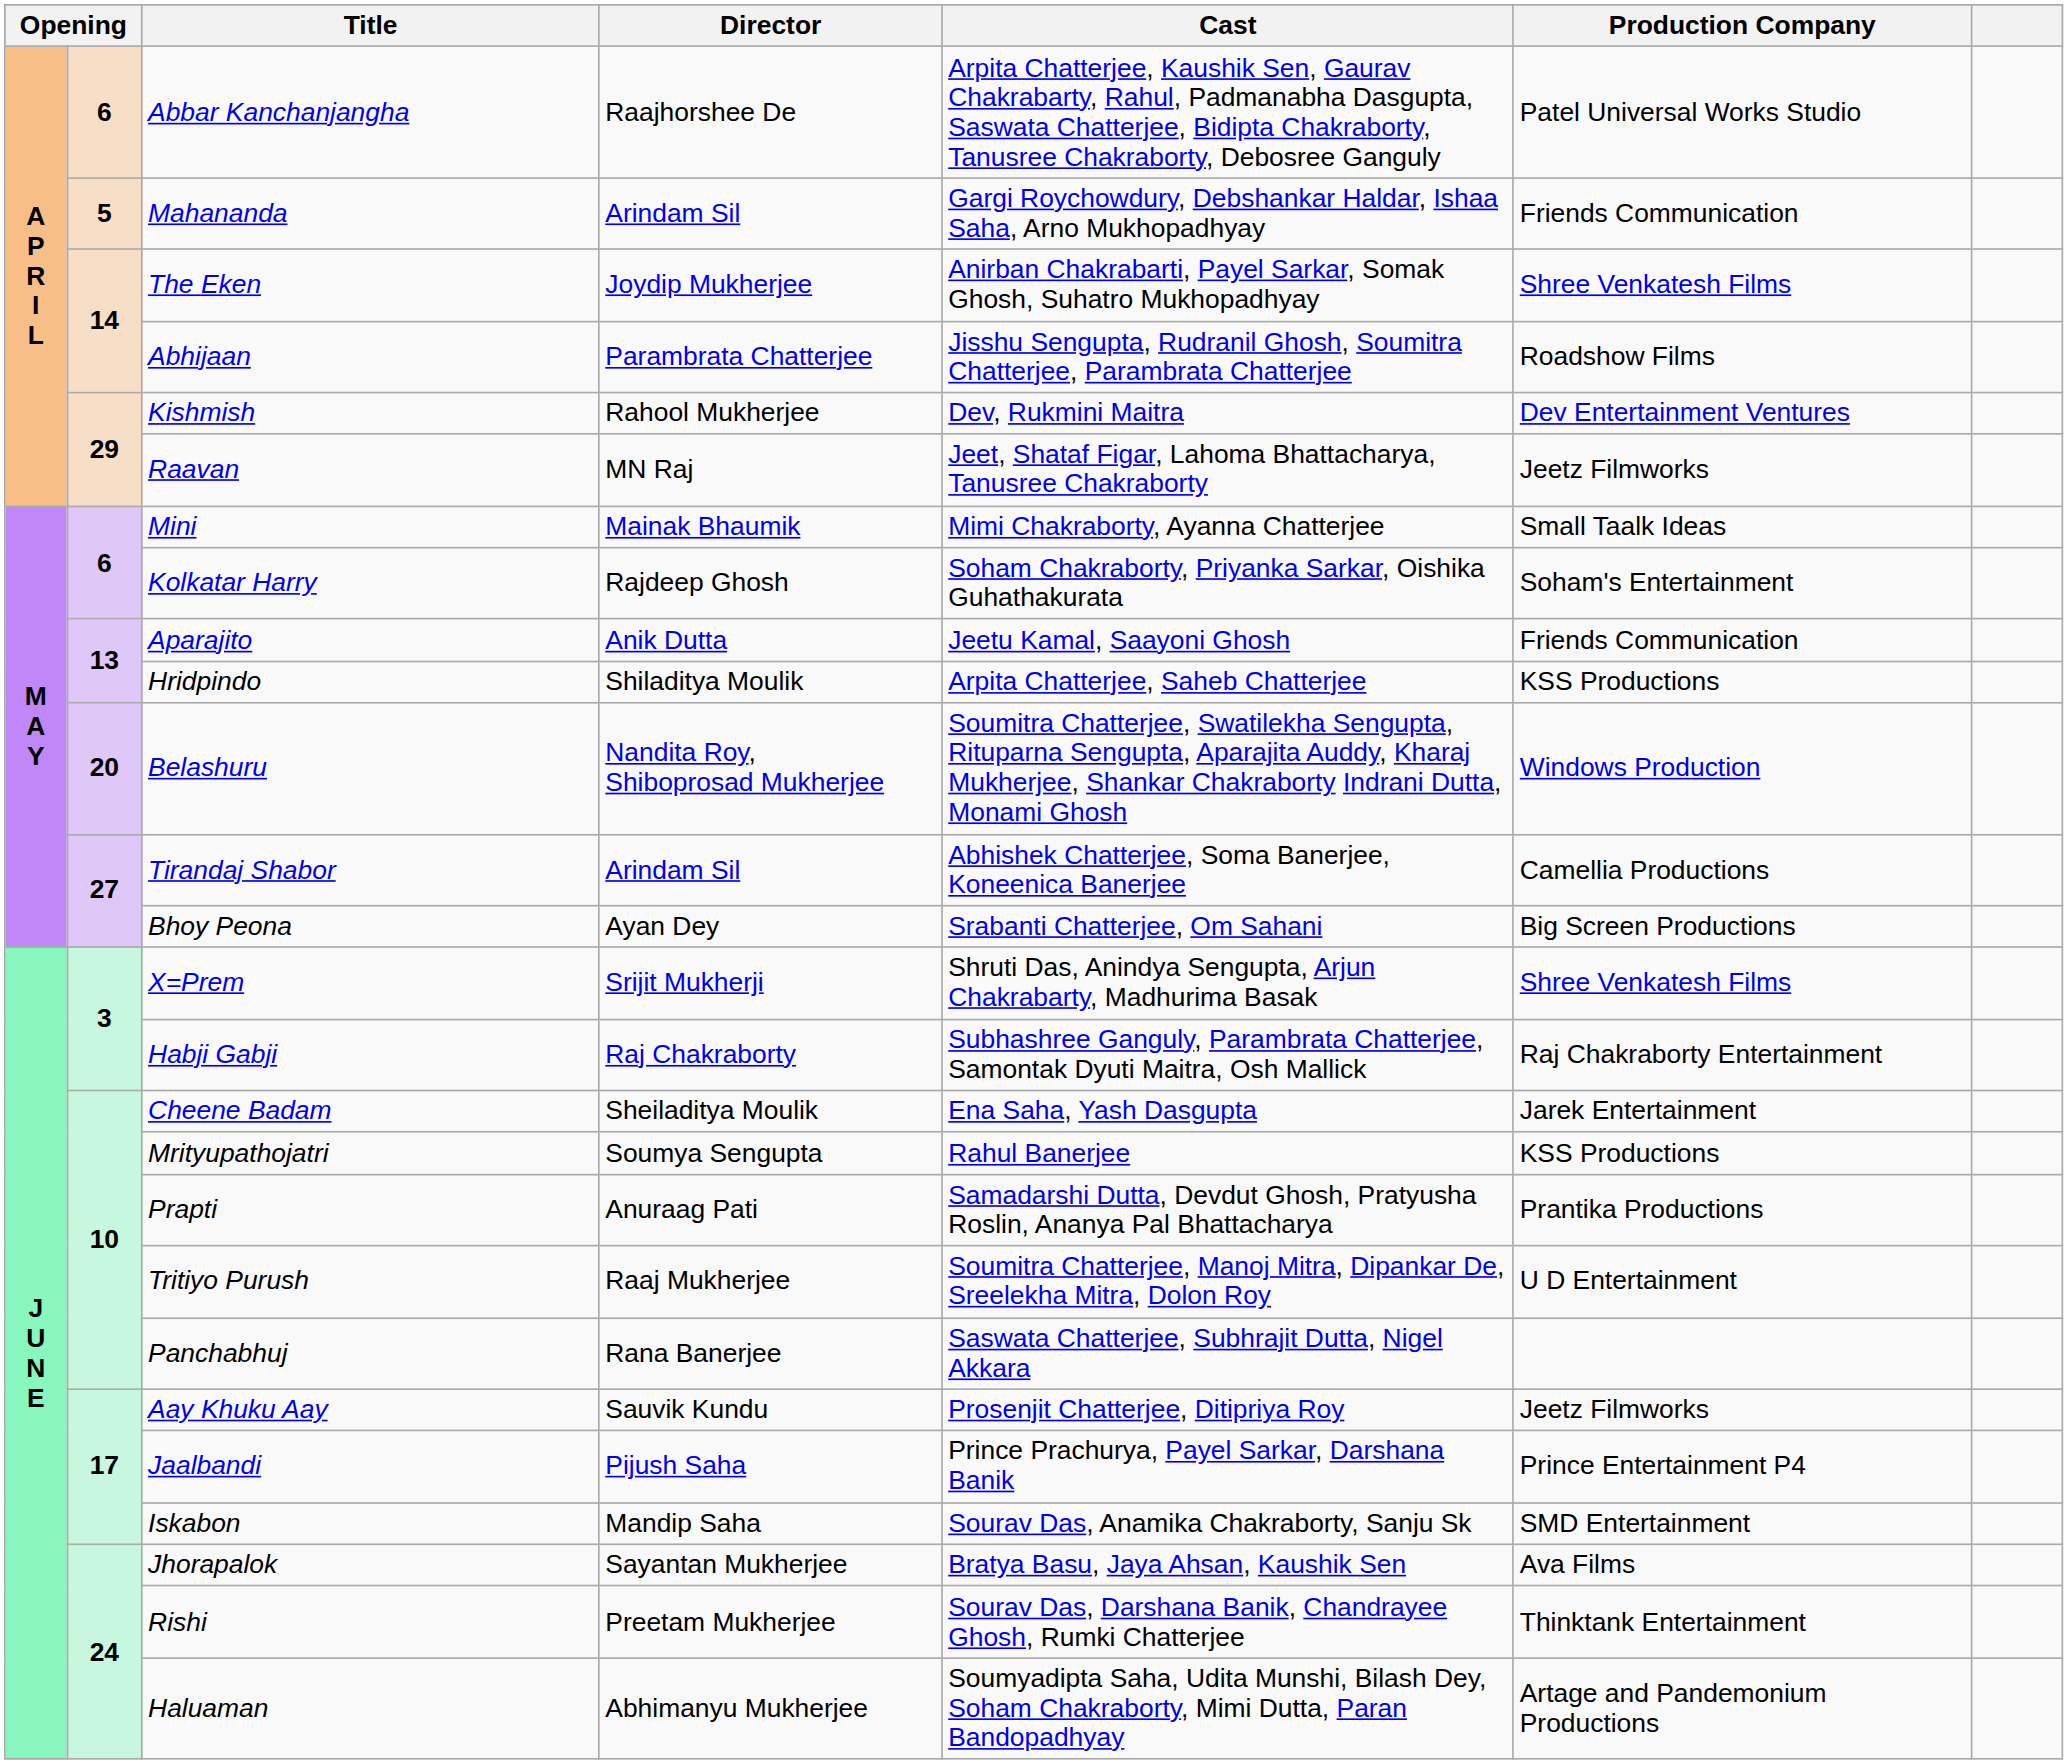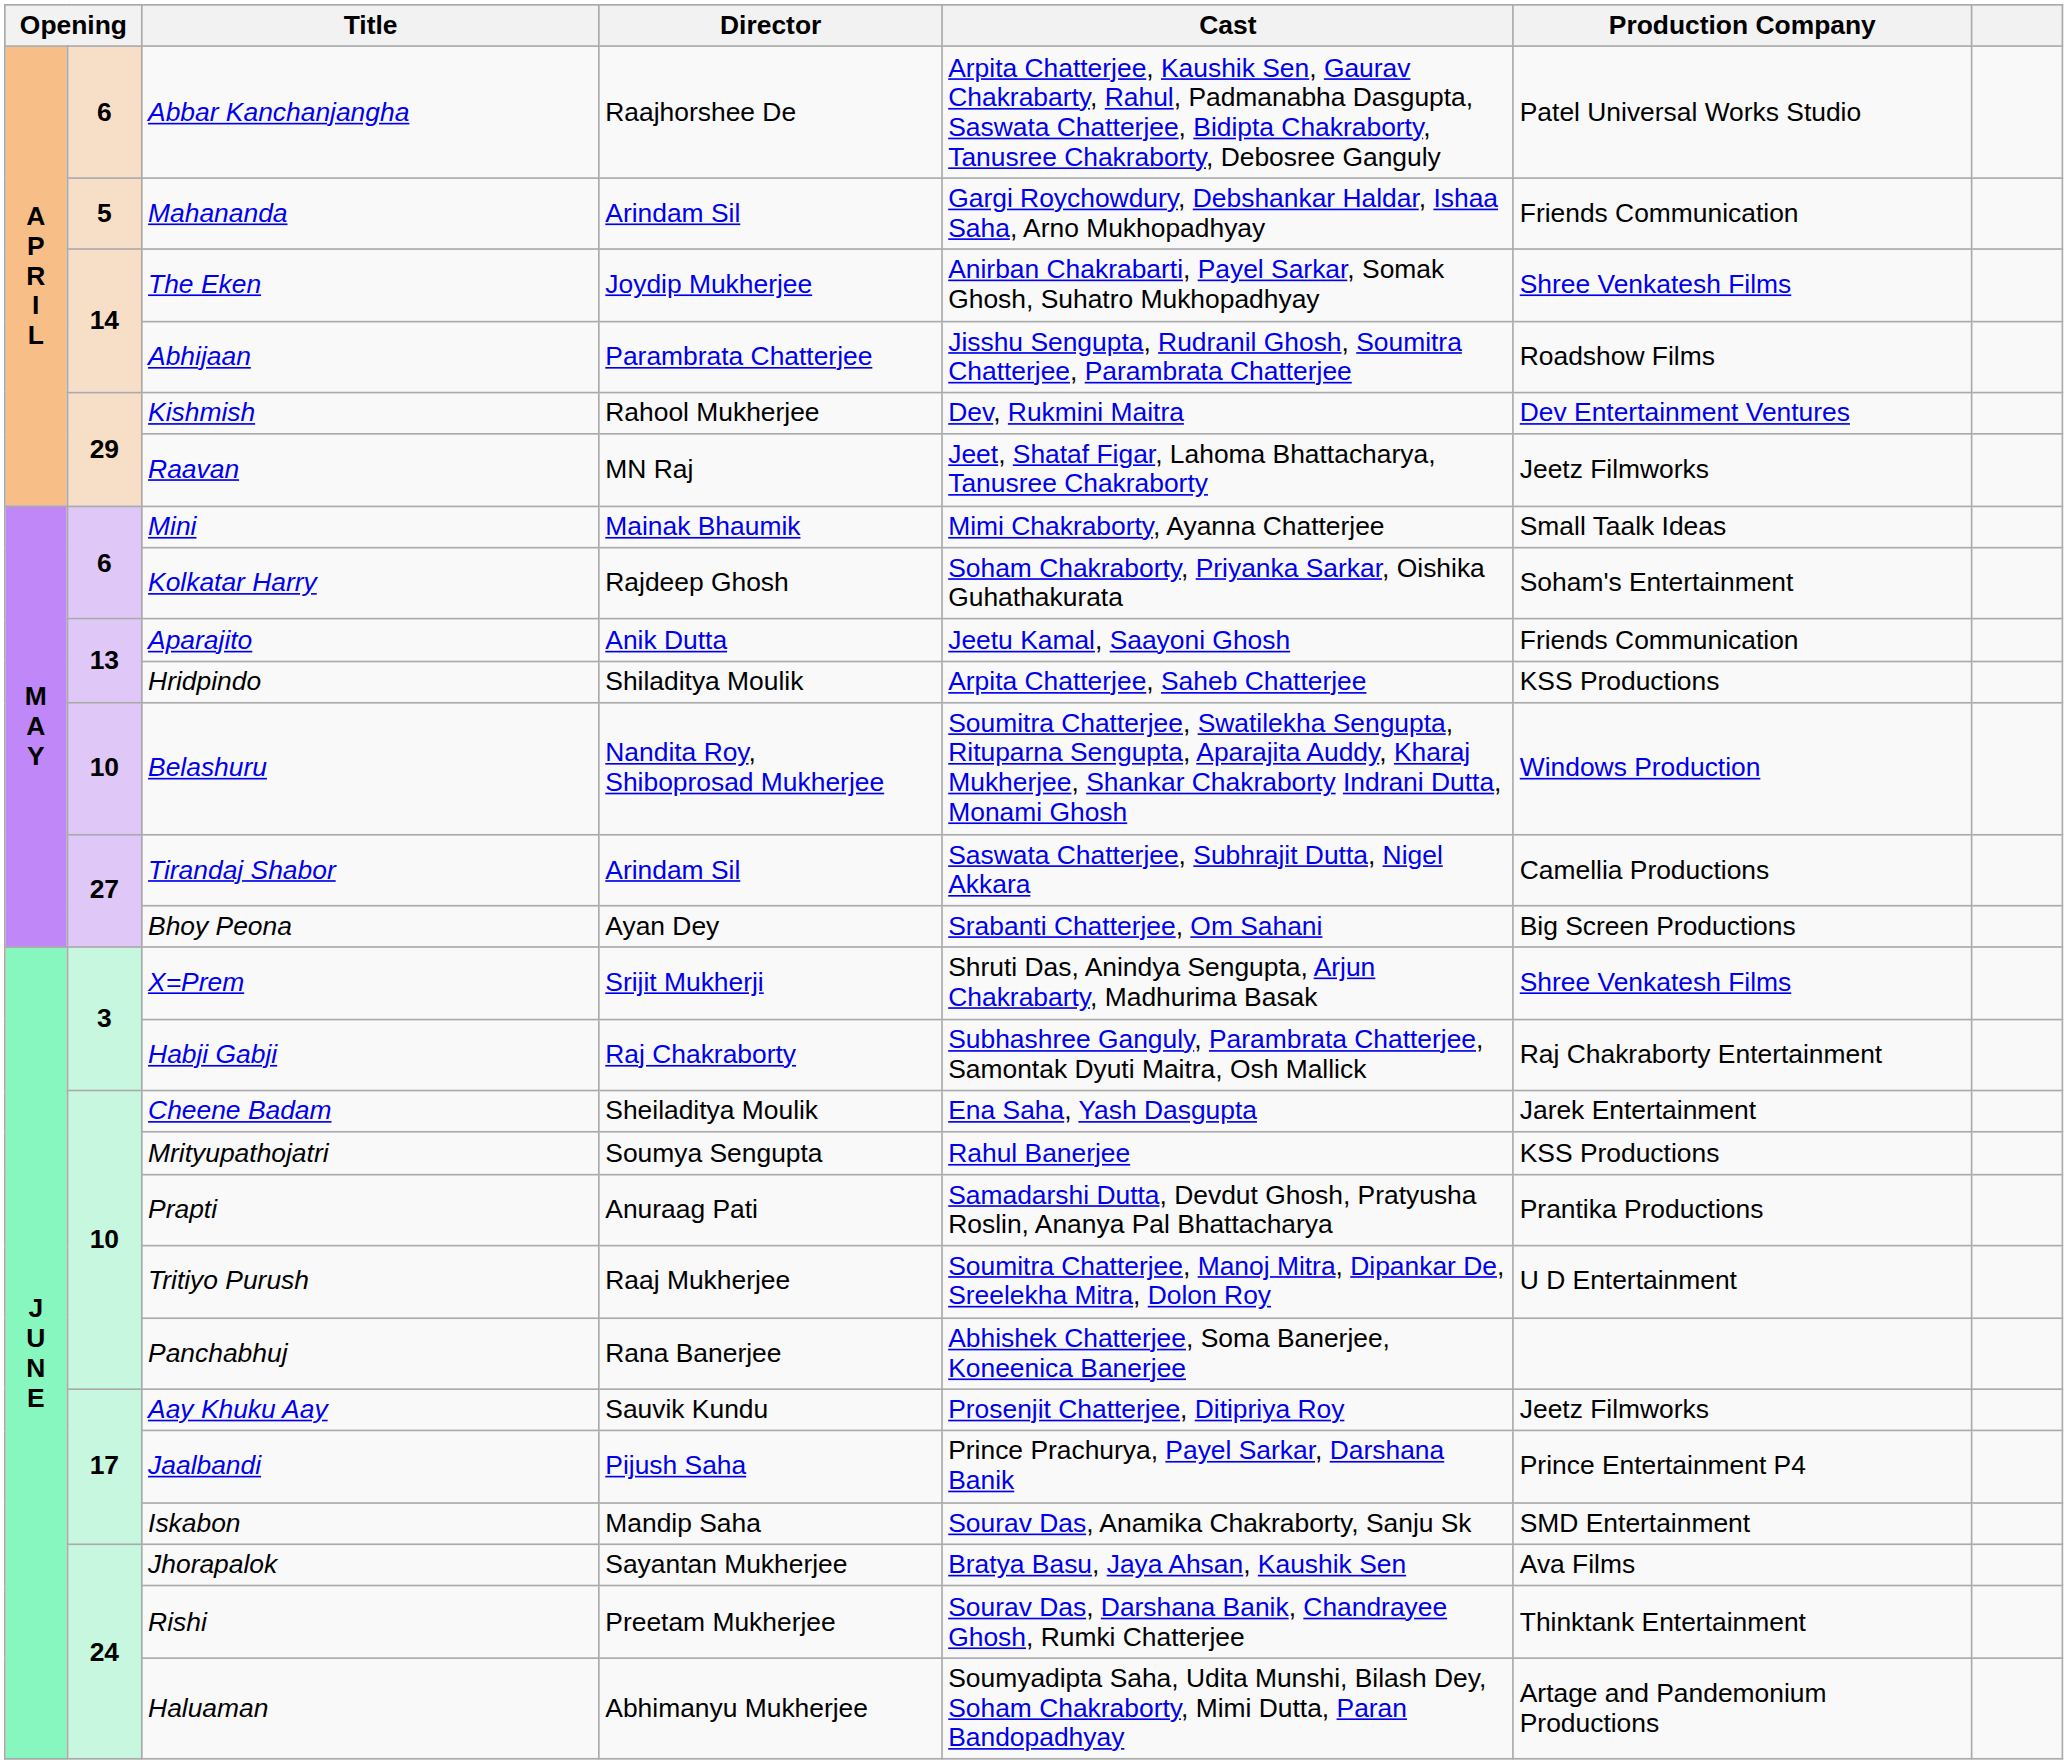Belashuru | column 2: 20 -> 10
Tirandaj Shabor | Cast: Abhishek Chatterjee, Soma Banerjee, Koneenica Banerjee -> Saswata Chatterjee, Subhrajit Dutta, Nigel Akkara
Panchabhuj | Cast: Saswata Chatterjee, Subhrajit Dutta, Nigel Akkara -> Abhishek Chatterjee, Soma Banerjee, Koneenica Banerjee
